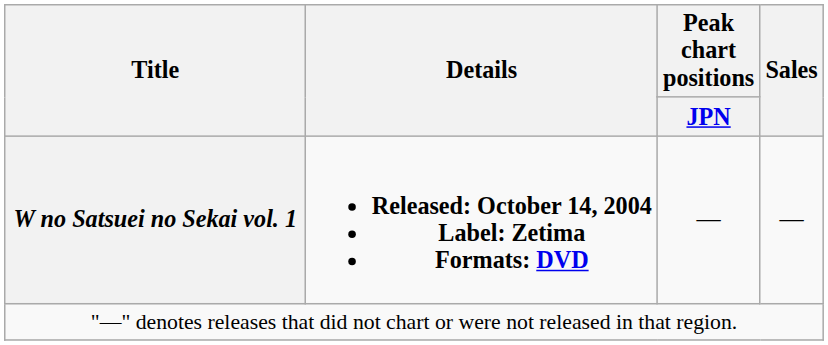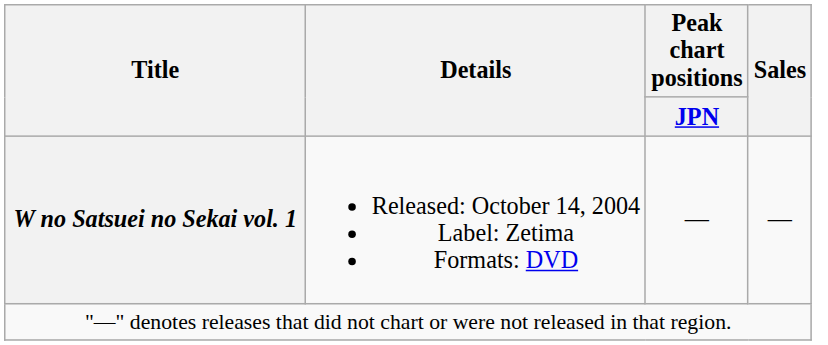W no Satsuei no Sekai vol. 1 | Details: bold -> normal
